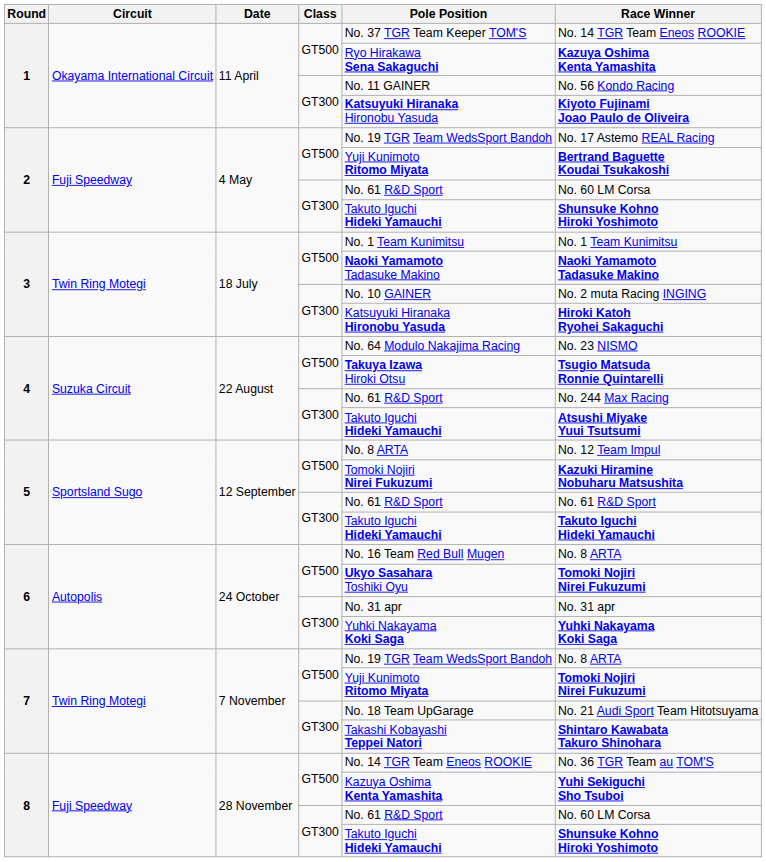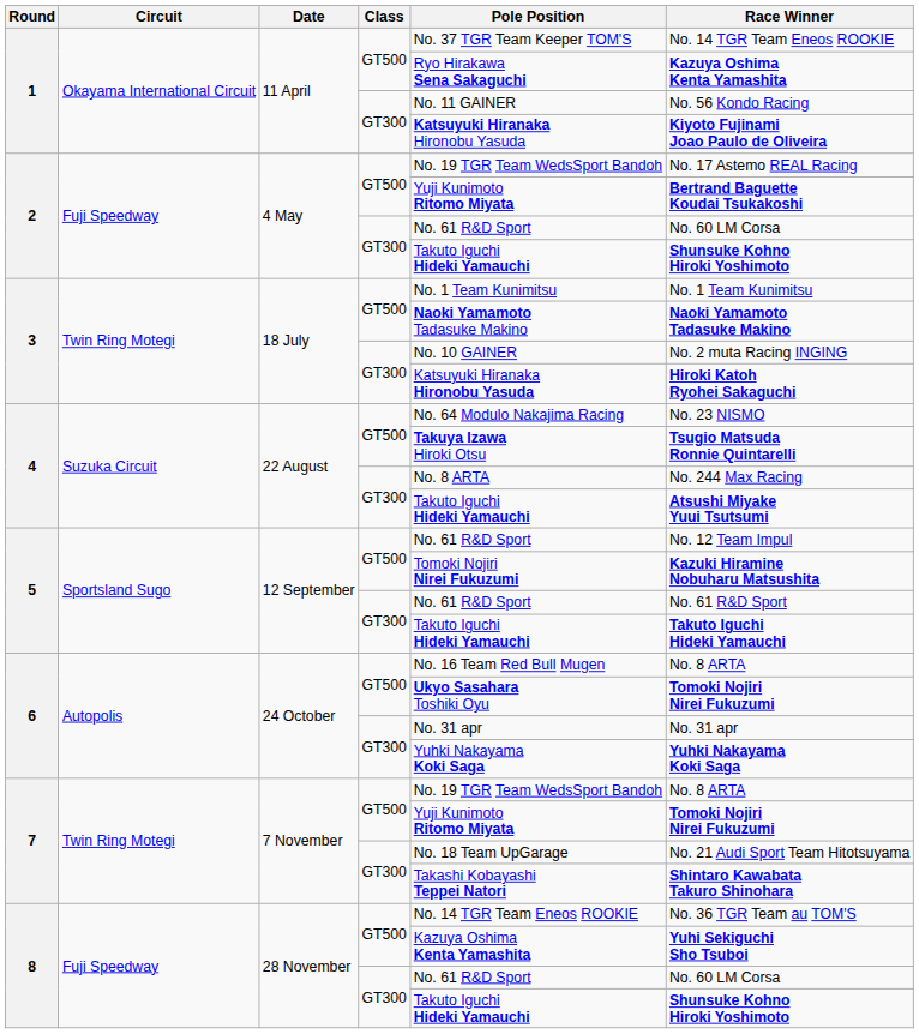row 16 | Pole Position: No. 61 R&D Sport -> No. 8 ARTA
row 18 | Pole Position: No. 8 ARTA -> No. 61 R&D Sport
